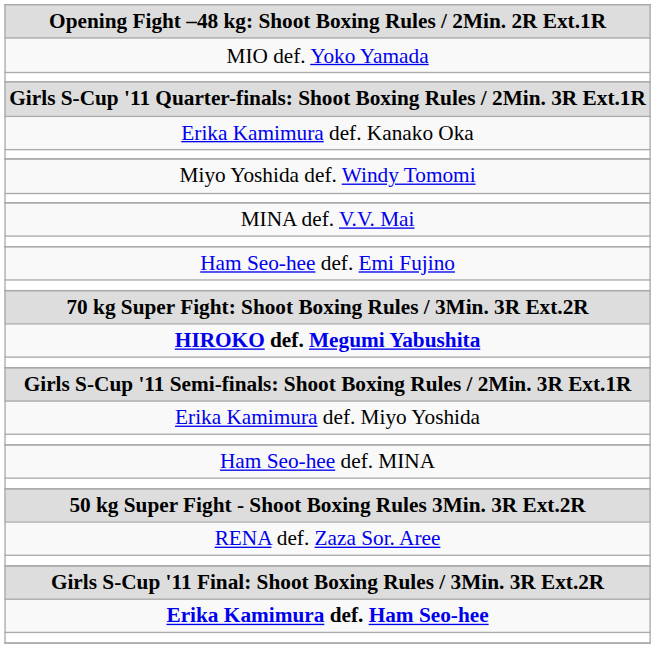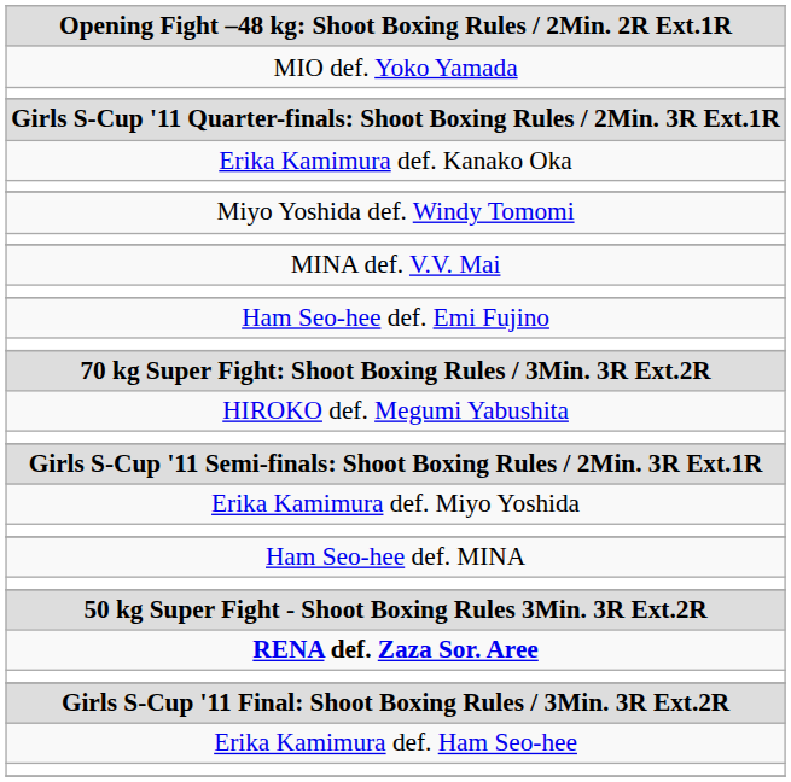HIROKO def. Megumi Yabushita | column 1: bold -> normal
RENA def. Zaza Sor. Aree | column 1: normal -> bold
Erika Kamimura def. Ham Seo-hee | column 1: bold -> normal
